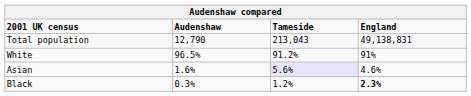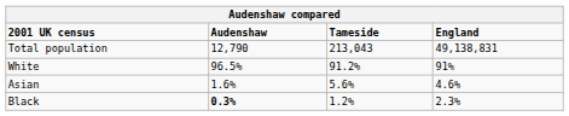Asian | Tameside: lavender background -> no background
Black | Audenshaw: normal -> bold
Black | England: bold -> normal
